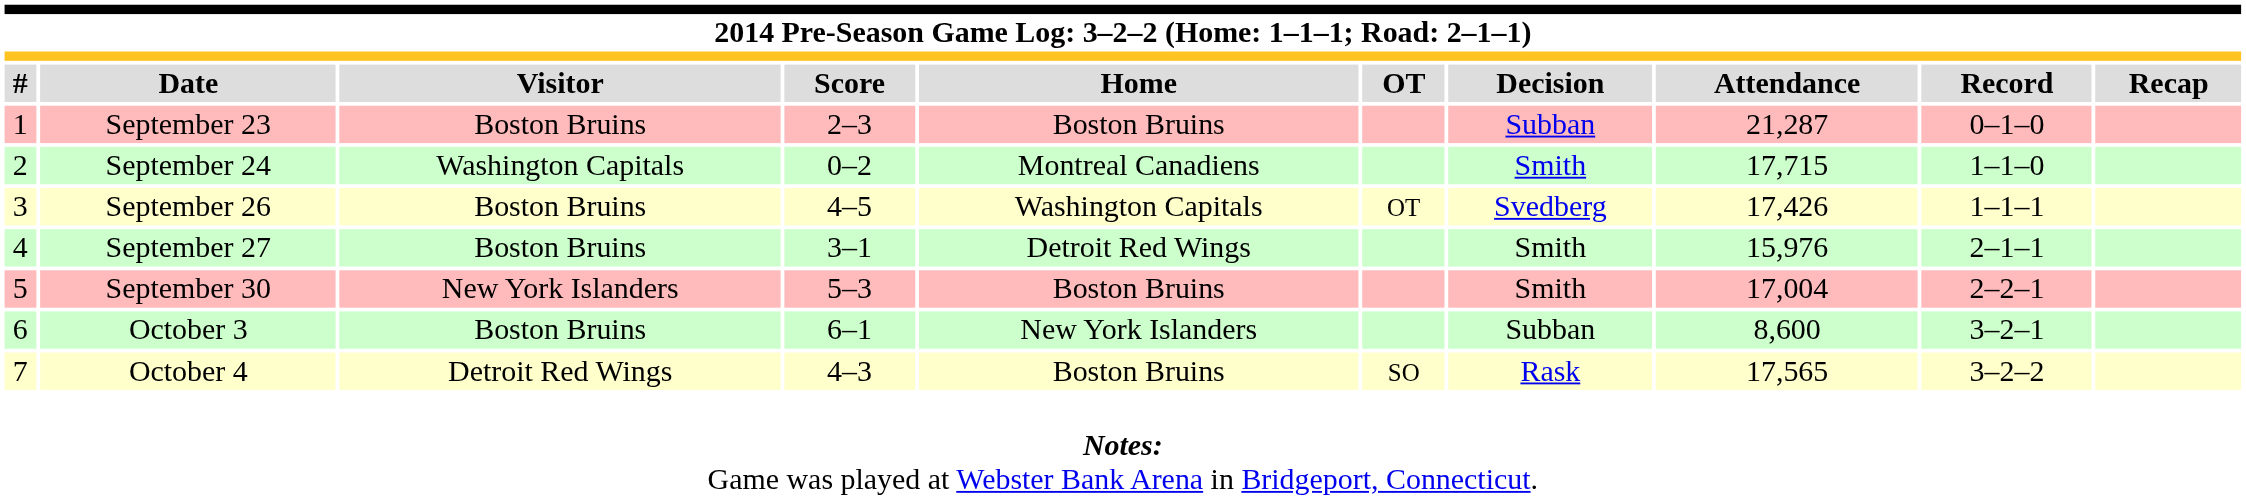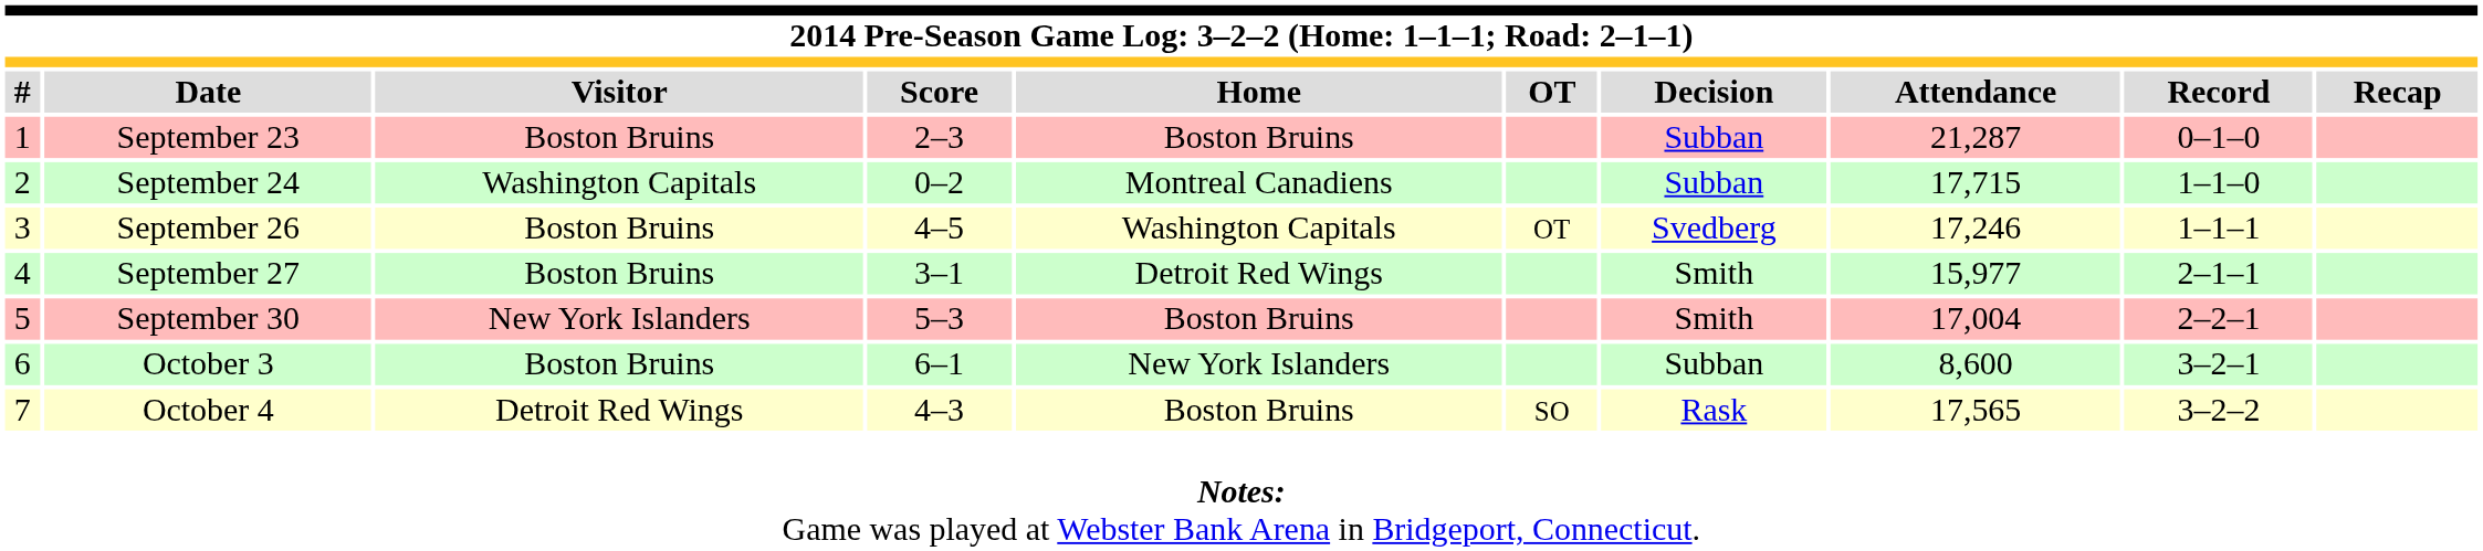September 24 | Decision: Smith -> Subban
September 26 | Attendance: 17,426 -> 17,246
September 27 | Attendance: 15,976 -> 15,977
